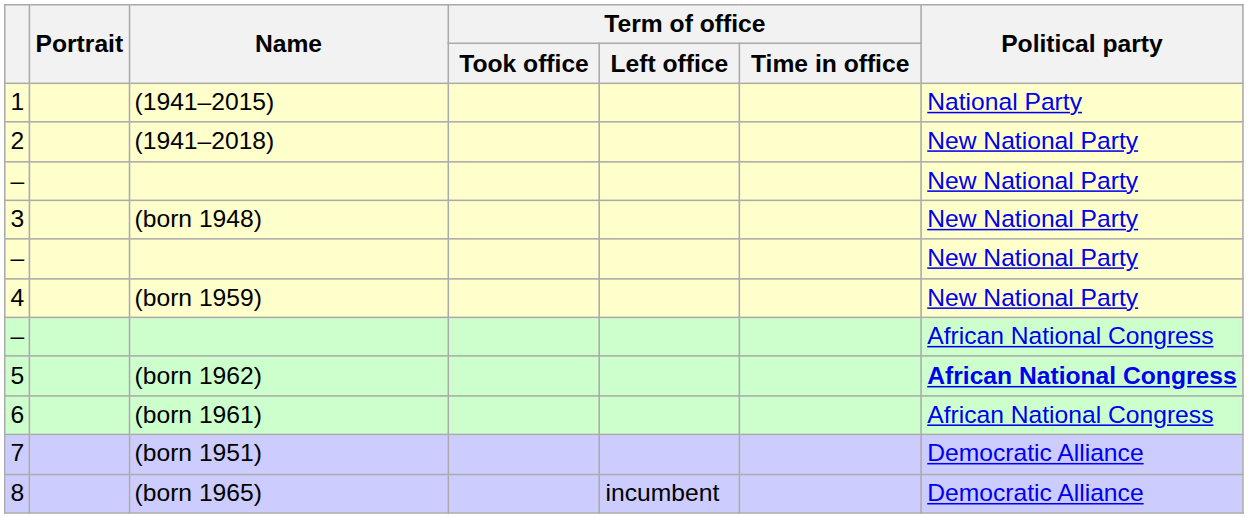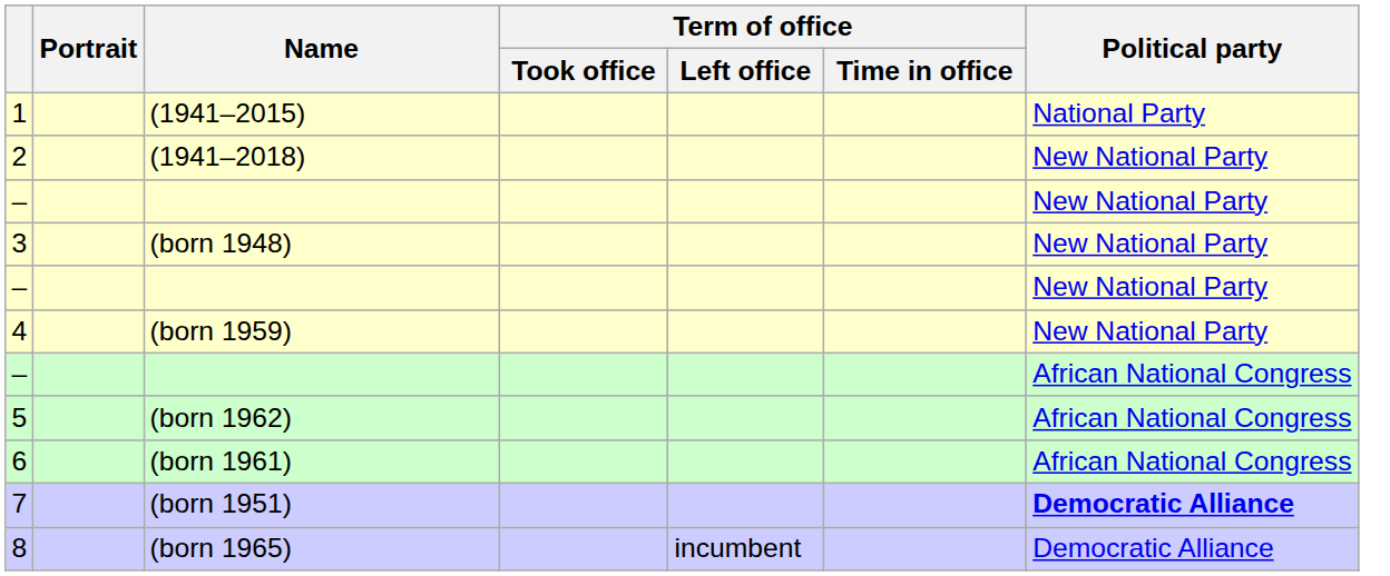5 | Political party: bold -> normal
7 | Political party: normal -> bold
